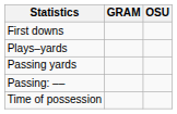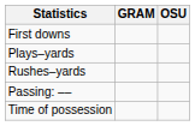+ row: Rushes–yards
- row: Passing yards
